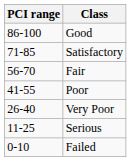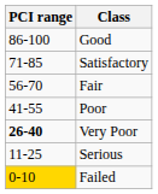Very Poor | PCI range: normal -> bold
Failed | PCI range: no background -> gold background
